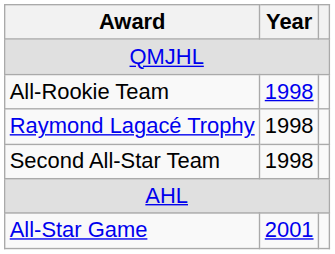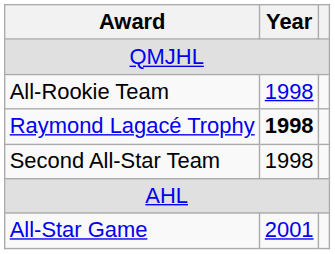Raymond Lagacé Trophy | Year: normal -> bold
